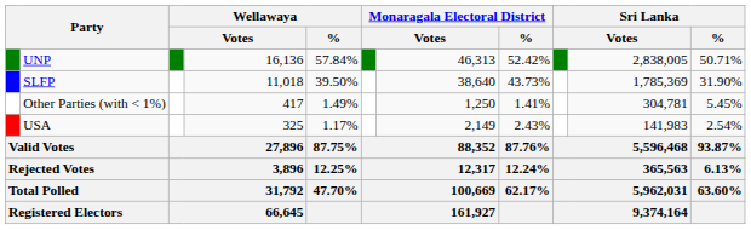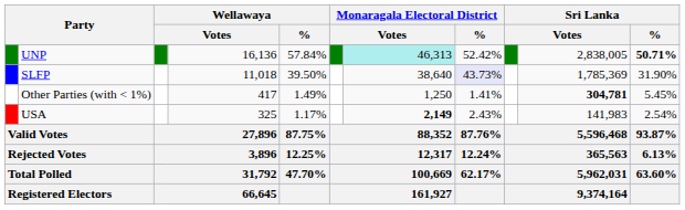UNP | column 7: no background -> paleturquoise background
UNP | Sri Lanka / %: normal -> bold
SLFP | Monaragala Electoral District / %: no background -> lavender background
Other Parties (with < 1%) | column 10: normal -> bold
USA | column 7: normal -> bold
